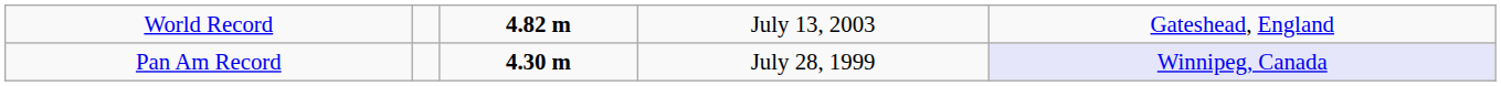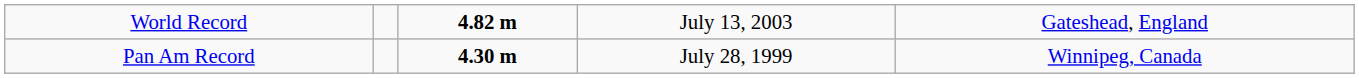Pan Am Record | column 5: lavender background -> no background
